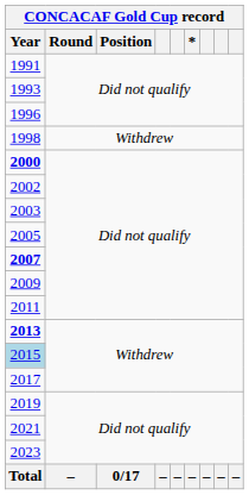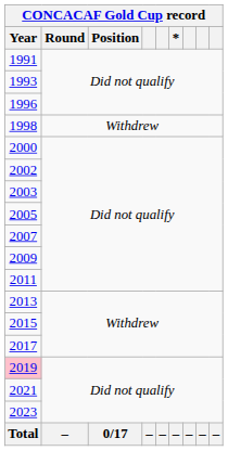2000 | Year: bold -> normal
2007 | Year: bold -> normal
2013 | Year: bold -> normal
2015 | Year: lightblue background -> no background
2019 | Year: no background -> pink background
